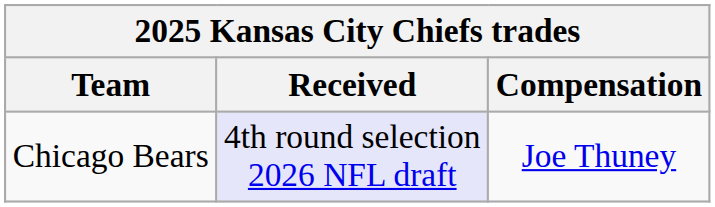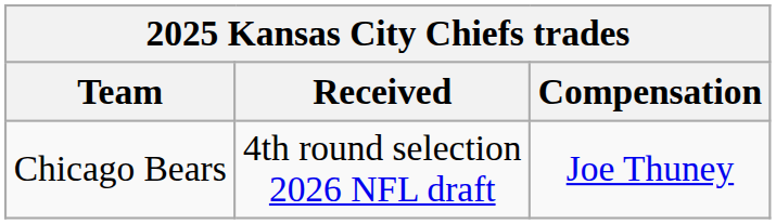Chicago Bears | Received: lavender background -> no background
